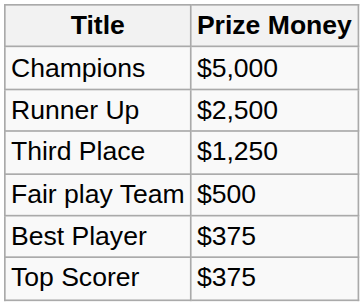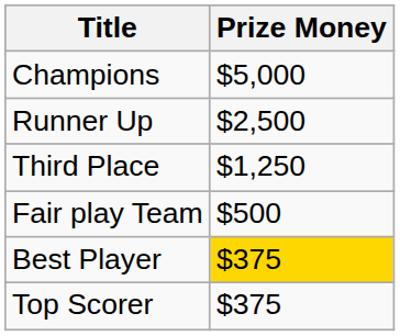Best Player | Prize Money: no background -> gold background
